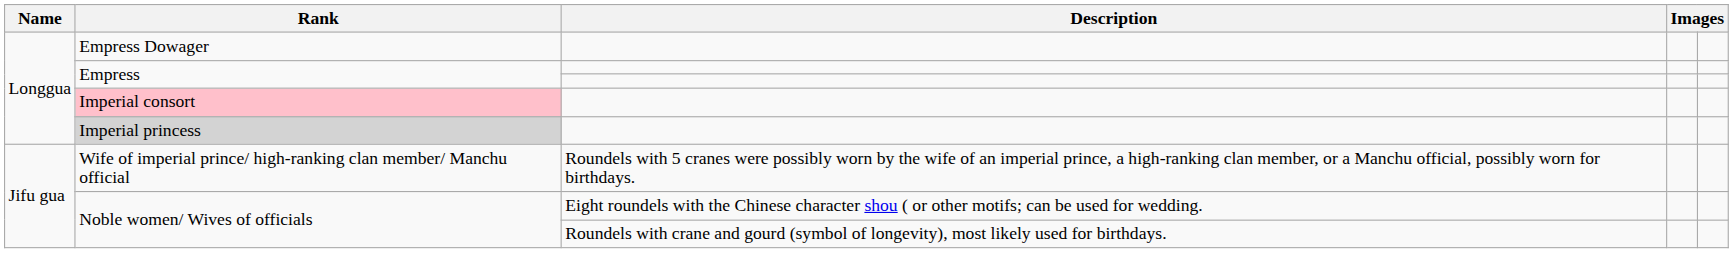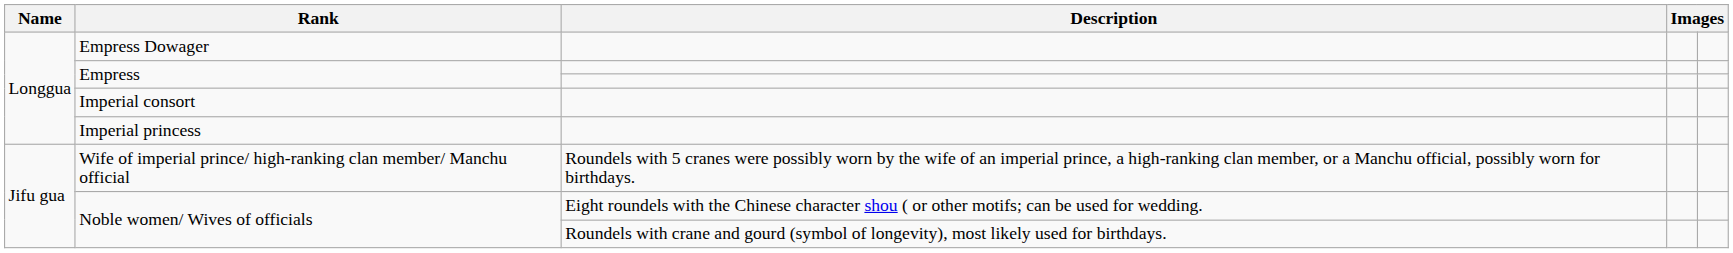Imperial consort | Rank: pink background -> no background
Imperial princess | Rank: lightgrey background -> no background
